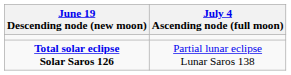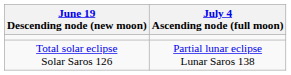row 3 | June 19 Descending node (new moon): bold -> normal
